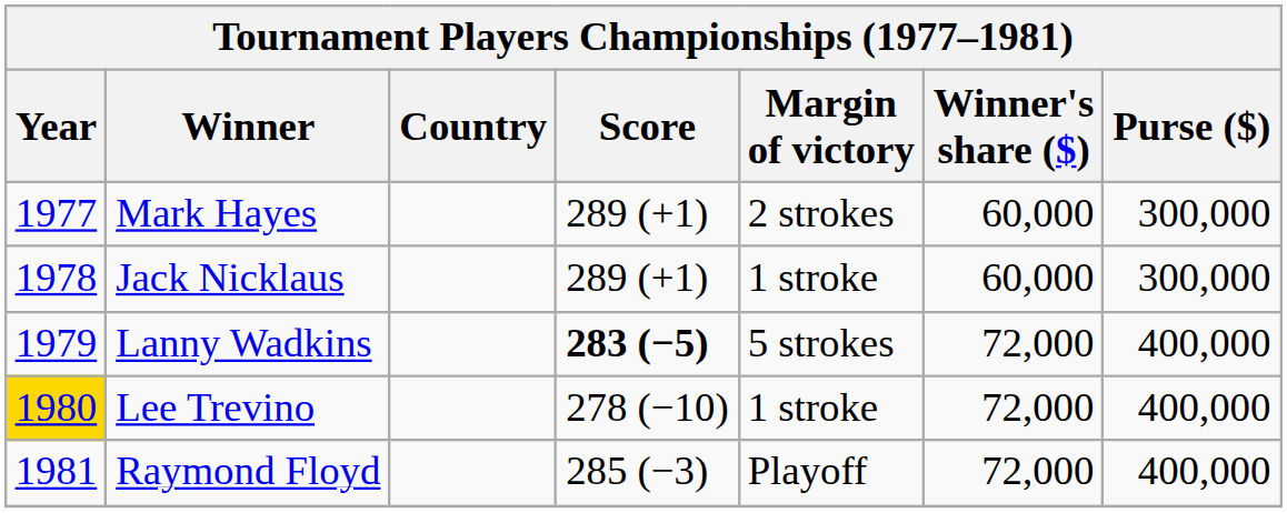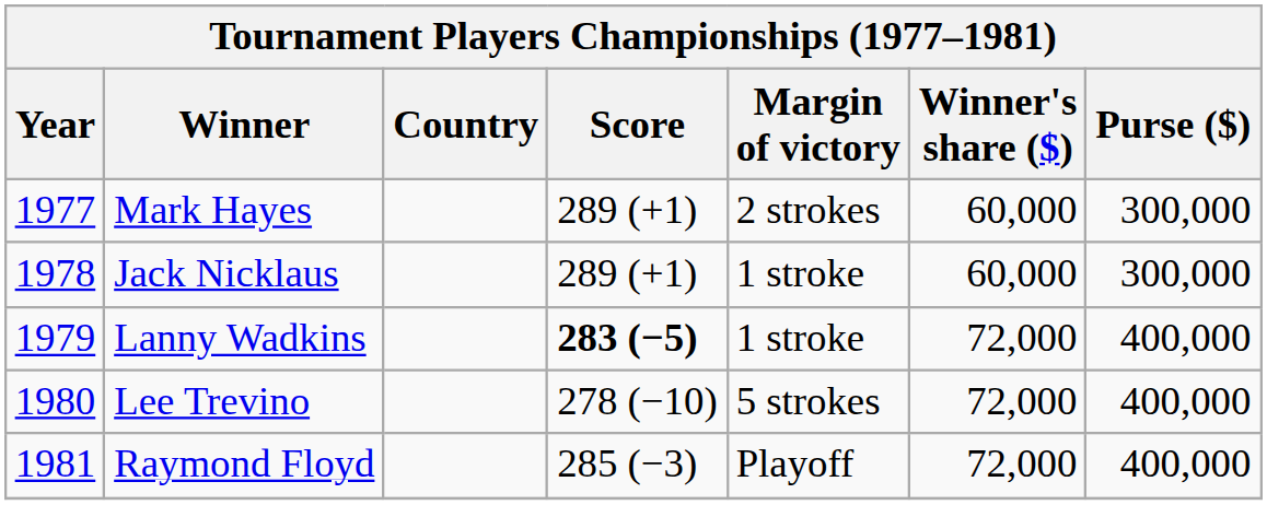Lanny Wadkins | Margin of victory: 5 strokes -> 1 stroke
Lee Trevino | Year: gold background -> no background
Lee Trevino | Margin of victory: 1 stroke -> 5 strokes
